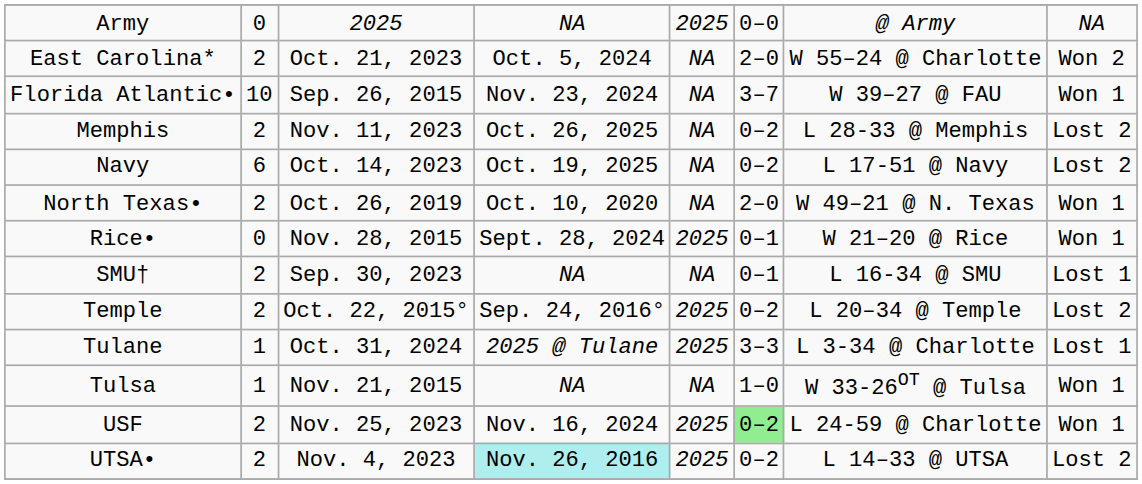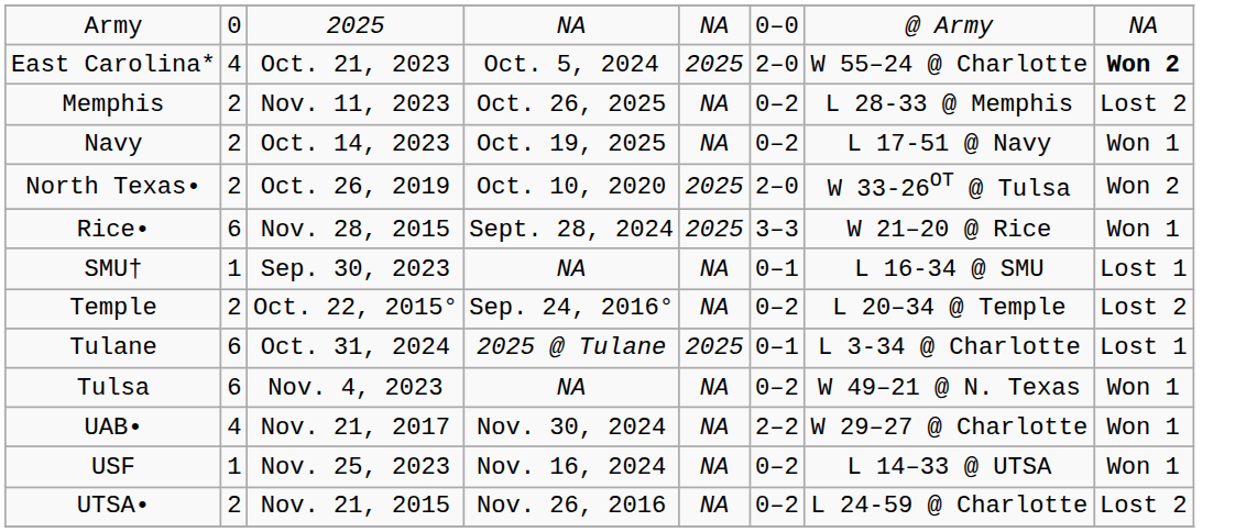Army | column 5: 2025 -> NA
East Carolina* | column 2: 2 -> 4
East Carolina* | column 5: NA -> 2025
East Carolina* | column 8: normal -> bold
- row: Florida Atlantic• | 10 | Sep. 26, 2015 | Nov. 23, 2024 | NA | 3–7 | W 39–27 @ FAU | Won 1
Navy | column 2: 6 -> 2
Navy | column 8: Lost 2 -> Won 1
North Texas• | column 5: NA -> 2025
North Texas• | column 7: W 49–21 @ N. Texas -> W 33-26OT @ Tulsa
North Texas• | column 8: Won 1 -> Won 2
Rice• | column 2: 0 -> 6
Rice• | column 6: 0–1 -> 3–3
SMU† | column 2: 2 -> 1
Temple | column 5: 2025 -> NA
Tulane | column 2: 1 -> 6
Tulane | column 6: 3–3 -> 0–1
Tulsa | column 2: 1 -> 6
Tulsa | column 3: Nov. 21, 2015 -> Nov. 4, 2023
Tulsa | column 6: 1–0 -> 0–2
Tulsa | column 7: W 33-26OT @ Tulsa -> W 49–21 @ N. Texas
+ row: UAB• | 4 | Nov. 21, 2017 | Nov. 30, 2024 | NA | 2–2 | W 29–27 @ Charlotte | Won 1
USF | column 2: 2 -> 1
USF | column 5: 2025 -> NA
USF | column 6: lightgreen background -> no background
USF | column 7: L 24-59 @ Charlotte -> L 14–33 @ UTSA
UTSA• | column 3: Nov. 4, 2023 -> Nov. 21, 2015
UTSA• | column 4: paleturquoise background -> no background
UTSA• | column 5: 2025 -> NA
UTSA• | column 7: L 14–33 @ UTSA -> L 24-59 @ Charlotte
